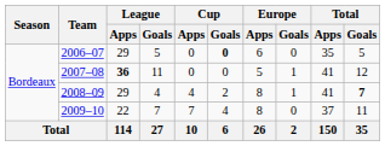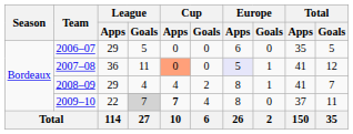2006–07 | Cup / Goals: bold -> normal
2007–08 | League / Apps: bold -> normal
2007–08 | Cup / Apps: no background -> lightsalmon background
2007–08 | Europe / Apps: no background -> lavender background
2008–09 | Total / Goals: bold -> normal
2009–10 | League / Goals: no background -> lightgrey background
2009–10 | Cup / Apps: normal -> bold
